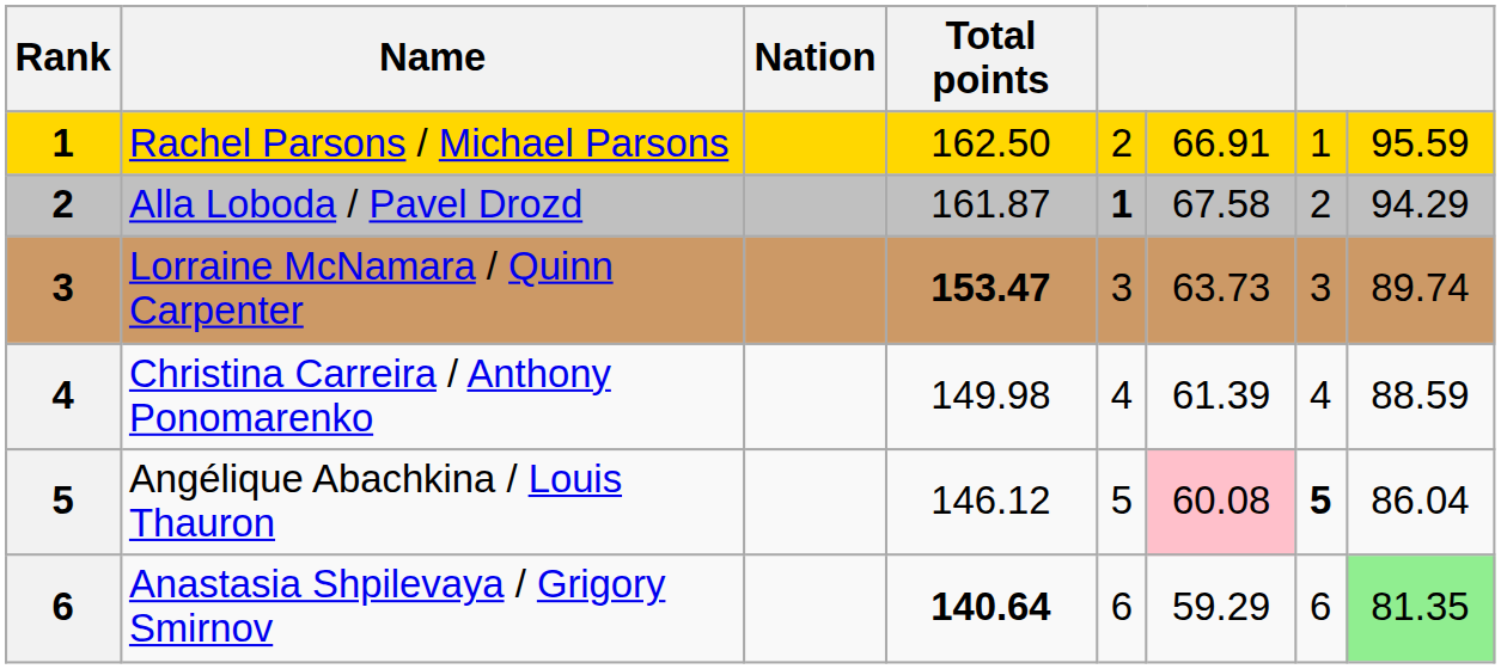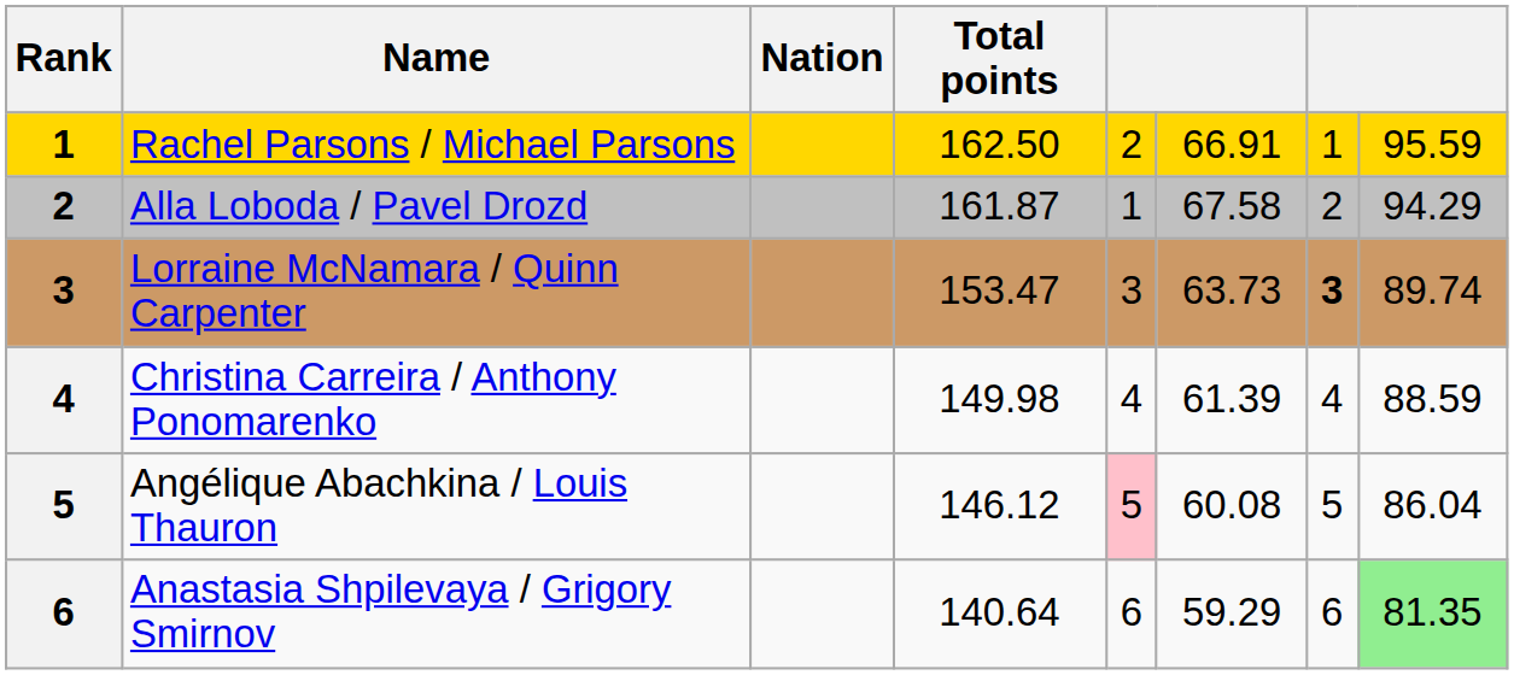Alla Loboda / Pavel Drozd | column 5: bold -> normal
Lorraine McNamara / Quinn Carpenter | Total points: bold -> normal
Lorraine McNamara / Quinn Carpenter | column 7: normal -> bold
Angélique Abachkina / Louis Thauron | column 5: no background -> pink background
Angélique Abachkina / Louis Thauron | column 6: pink background -> no background
Angélique Abachkina / Louis Thauron | column 7: bold -> normal
Anastasia Shpilevaya / Grigory Smirnov | Total points: bold -> normal
